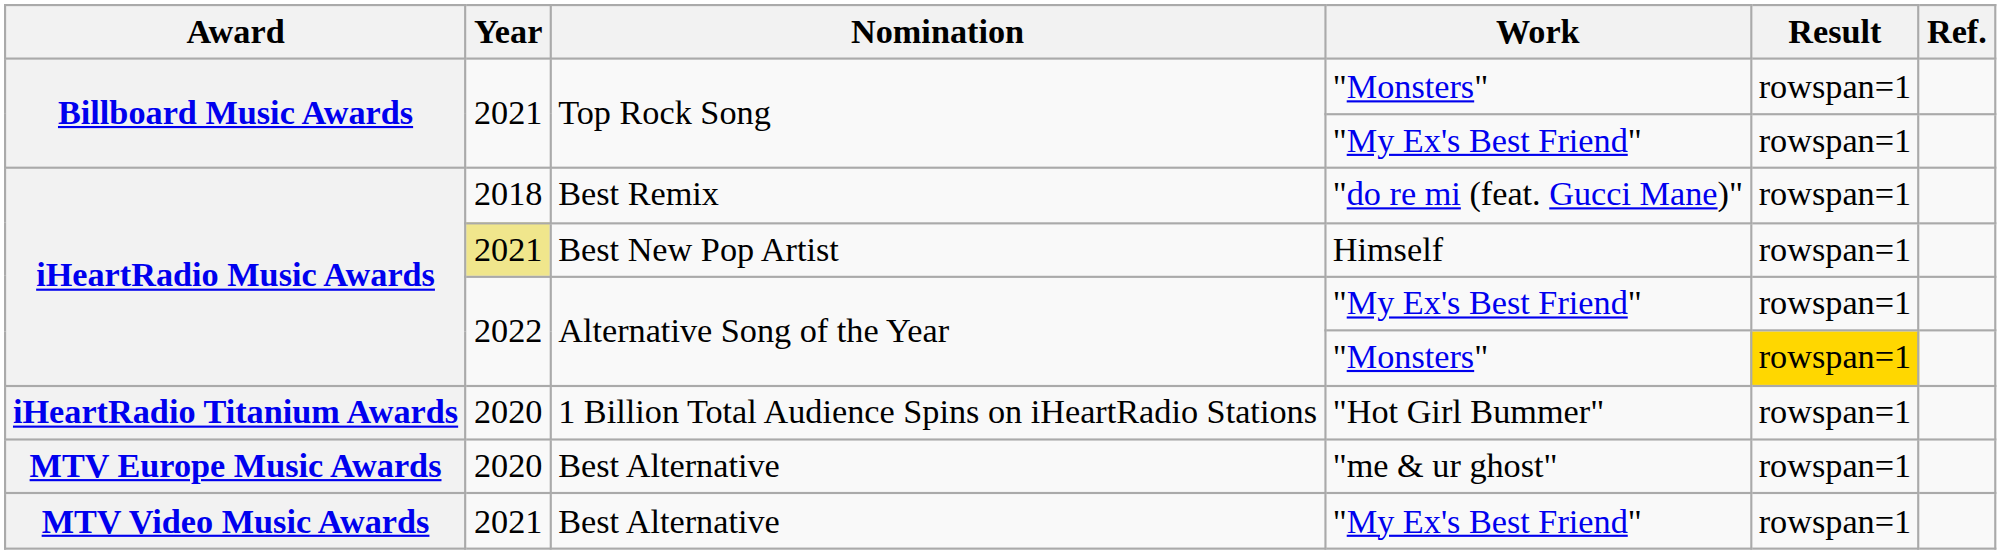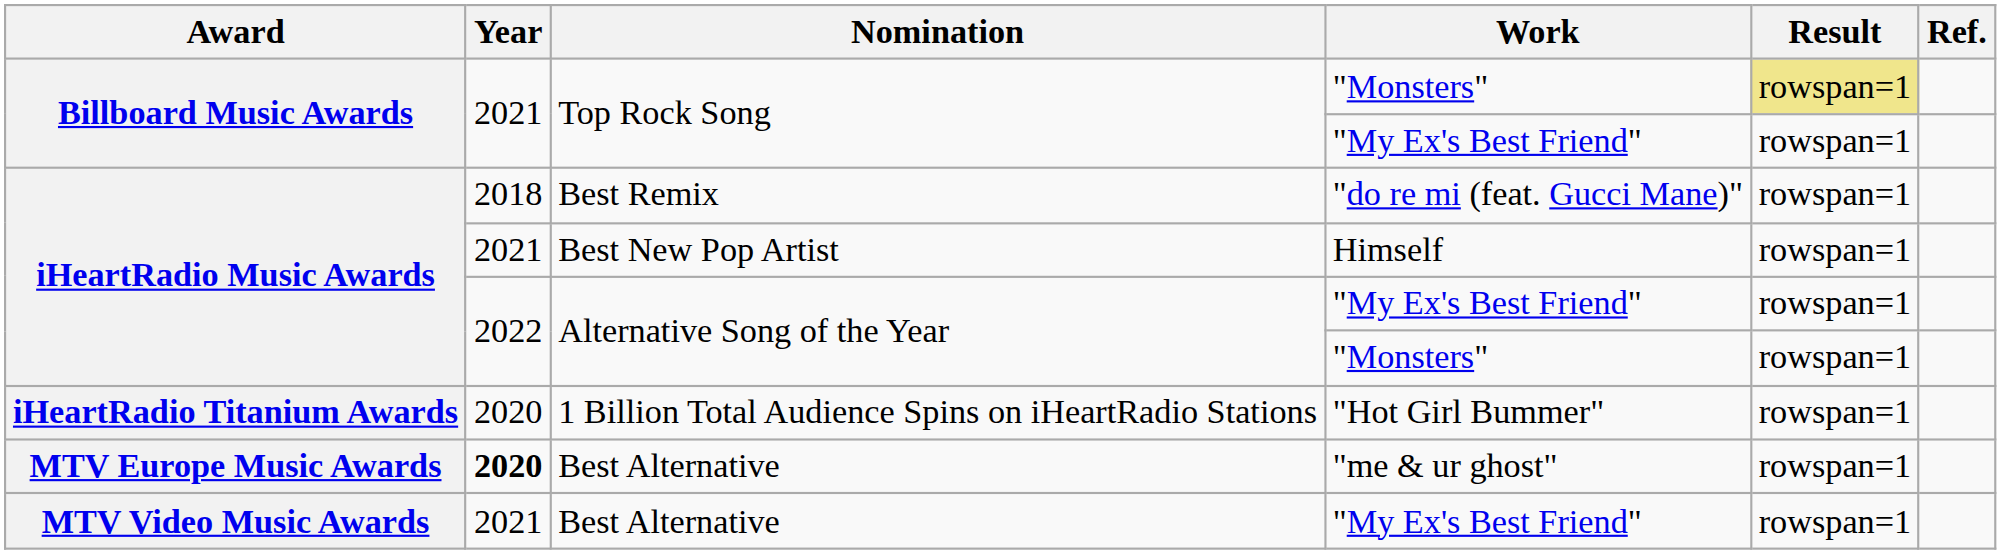Top Rock Song / "Monsters" | Result: no background -> khaki background
Best New Pop Artist | Year: khaki background -> no background
Alternative Song of the Year / "Monsters" | Result: gold background -> no background
Best Alternative / "me & ur ghost" | Year: normal -> bold
